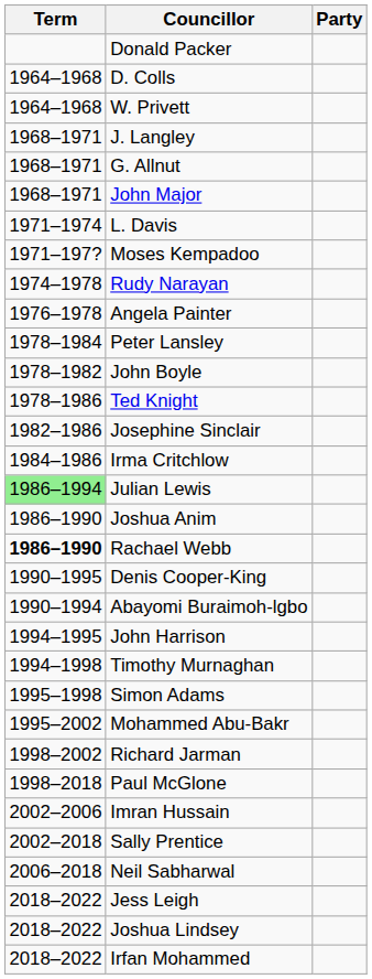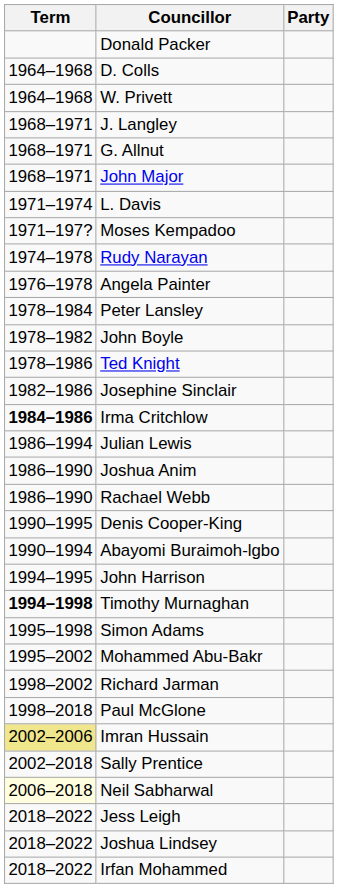Irma Critchlow | Term: normal -> bold
Julian Lewis | Term: lightgreen background -> no background
Rachael Webb | Term: bold -> normal
Timothy Murnaghan | Term: normal -> bold
Imran Hussain | Term: no background -> khaki background
Neil Sabharwal | Term: no background -> lightyellow background
